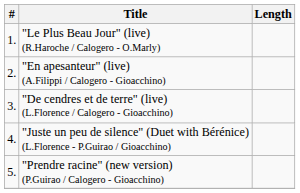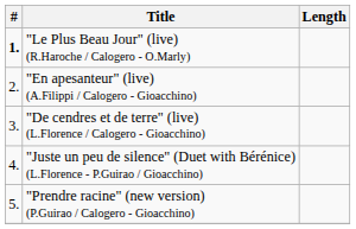"Le Plus Beau Jour" (live) (R.Haroche / Calogero - O.Marly) | #: normal -> bold
